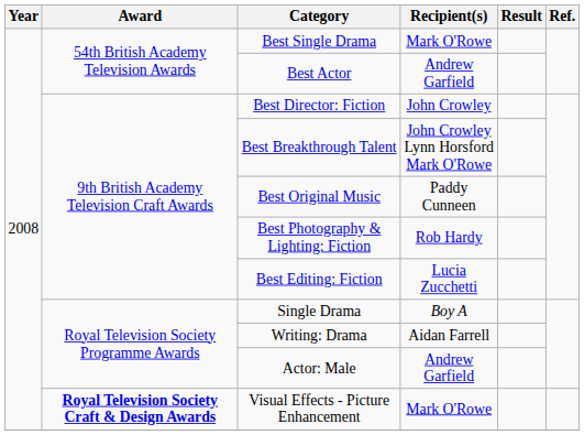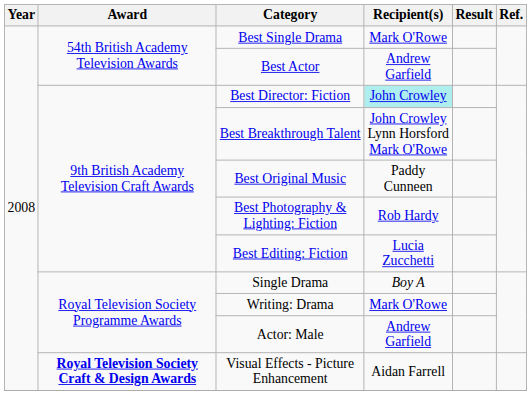Best Director: Fiction | Recipient(s): no background -> paleturquoise background
Writing: Drama | Recipient(s): Aidan Farrell -> Mark O'Rowe
Visual Effects - Picture Enhancement | Recipient(s): Mark O'Rowe -> Aidan Farrell
